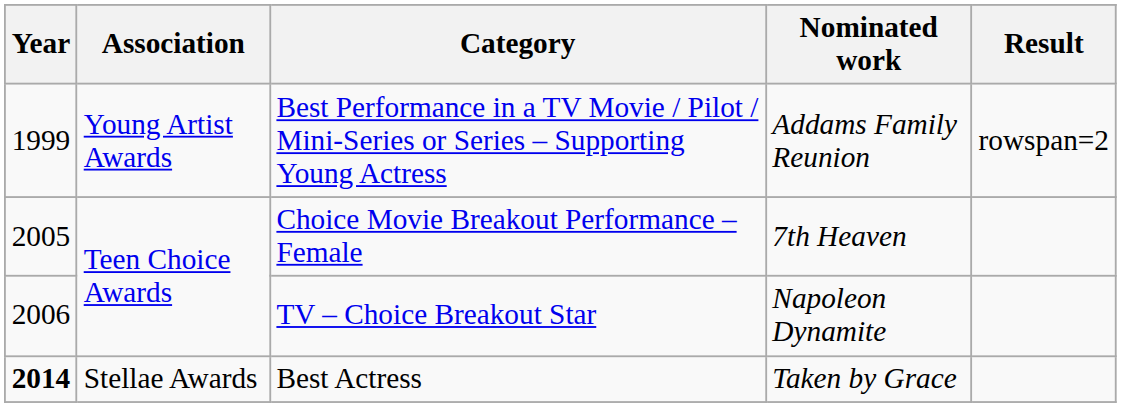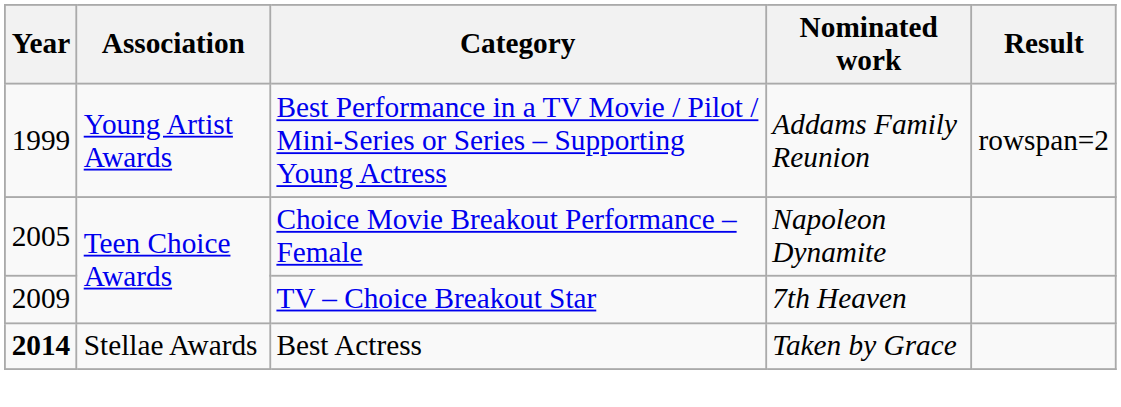Choice Movie Breakout Performance – Female | Nominated work: 7th Heaven -> Napoleon Dynamite
TV – Choice Breakout Star | Year: 2006 -> 2009
TV – Choice Breakout Star | Nominated work: Napoleon Dynamite -> 7th Heaven
